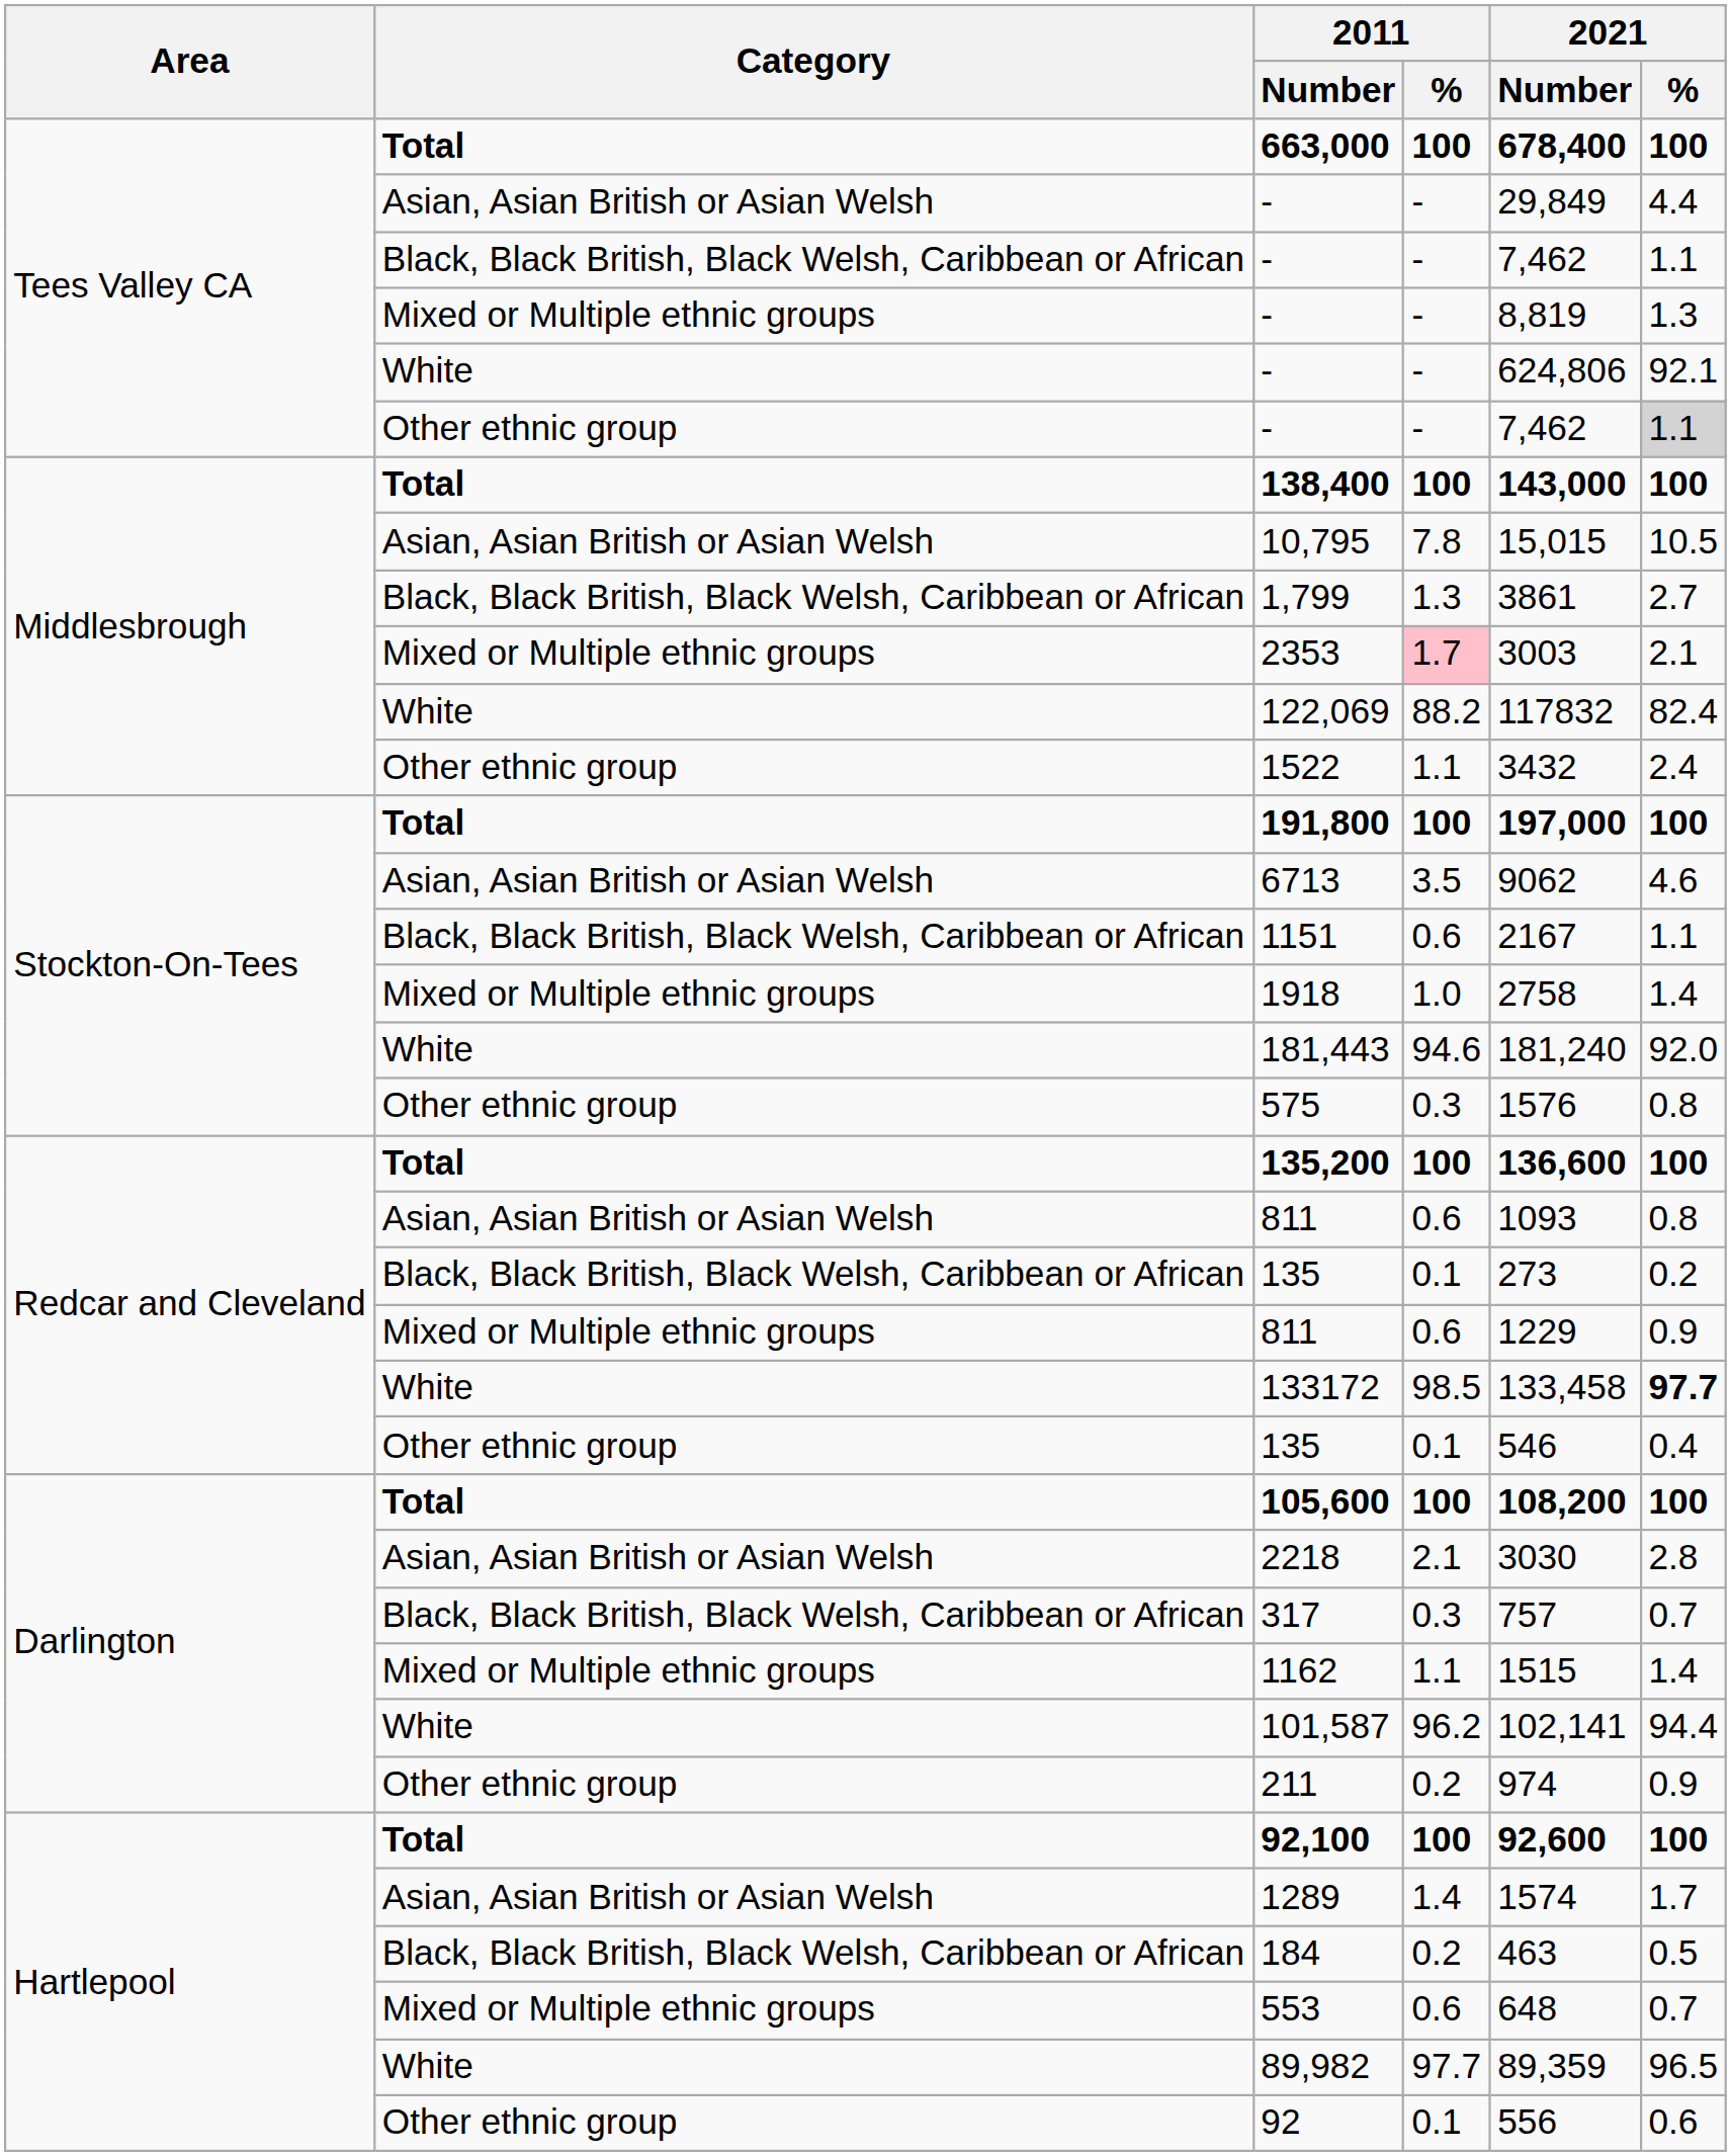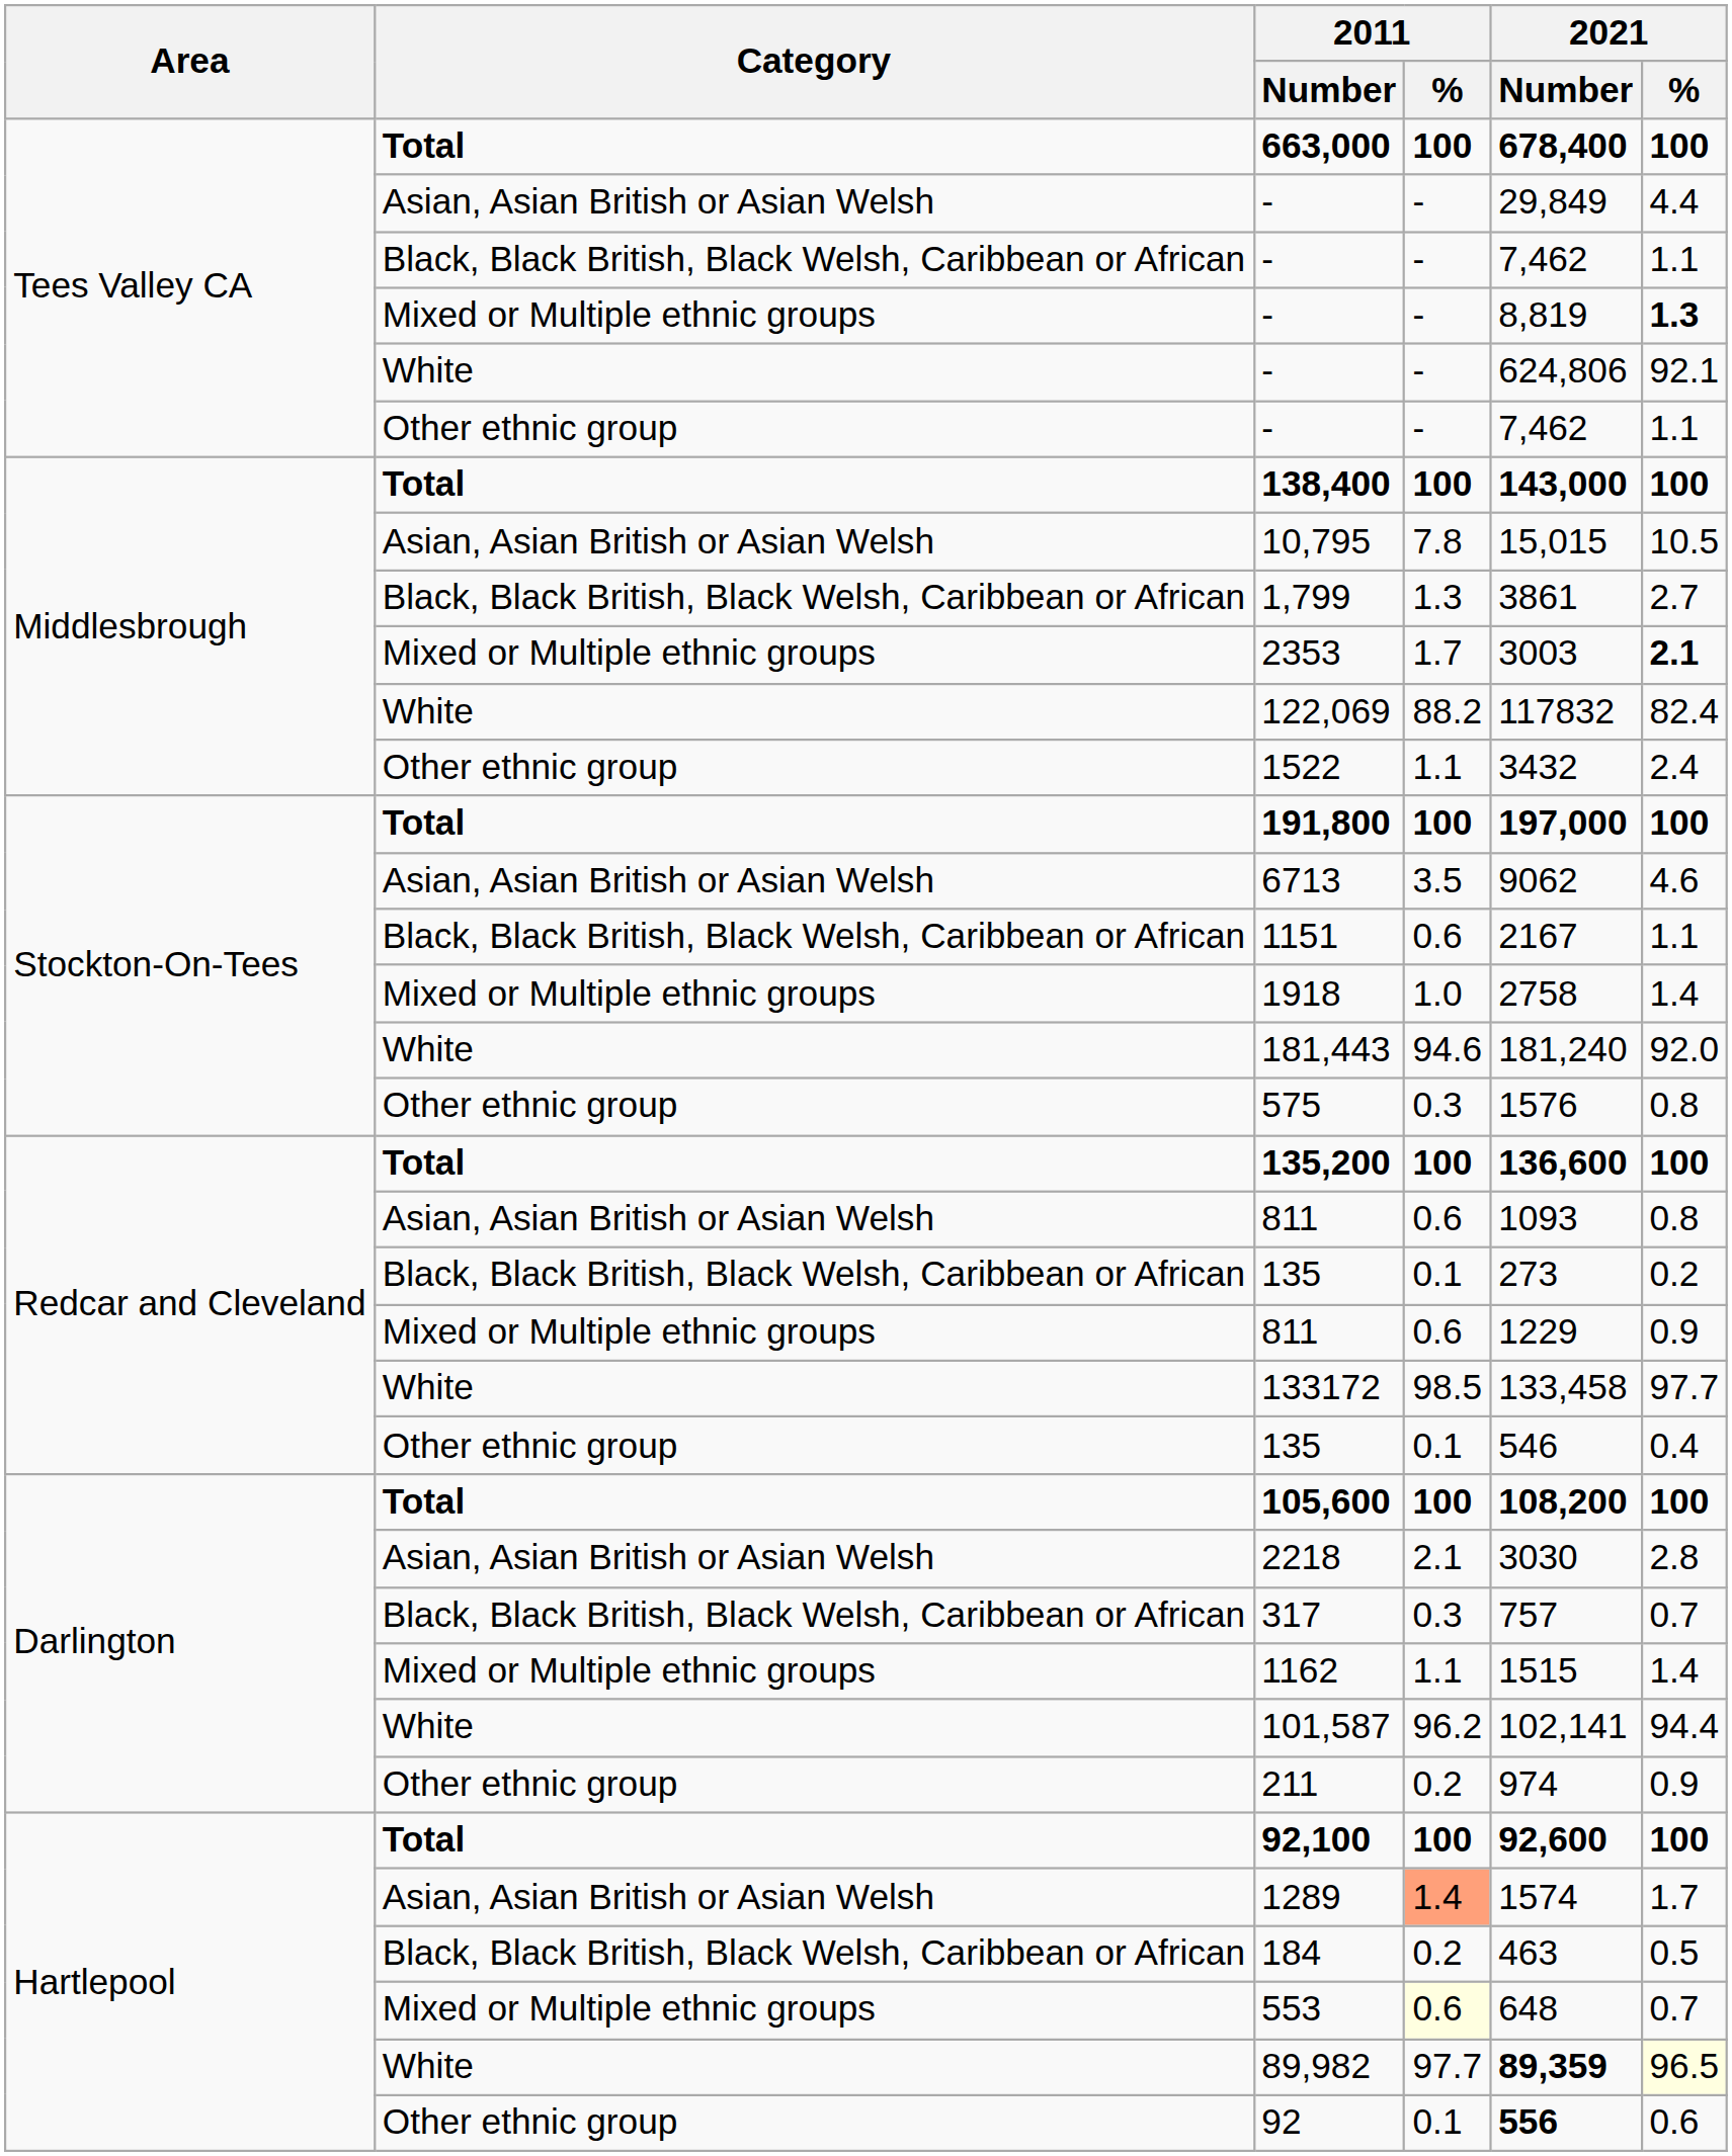Mixed or Multiple ethnic groups / - | 2021 / %: normal -> bold
Other ethnic group / - | 2021 / %: lightgrey background -> no background
2353 | 2011 / %: pink background -> no background
2353 | 2021 / %: normal -> bold
133172 | 2021 / %: bold -> normal
1289 | 2011 / %: no background -> lightsalmon background
553 | 2011 / %: no background -> lightyellow background
89,982 | 2021 / Number: normal -> bold
89,982 | 2021 / %: no background -> lightyellow background
92 | 2021 / Number: normal -> bold
